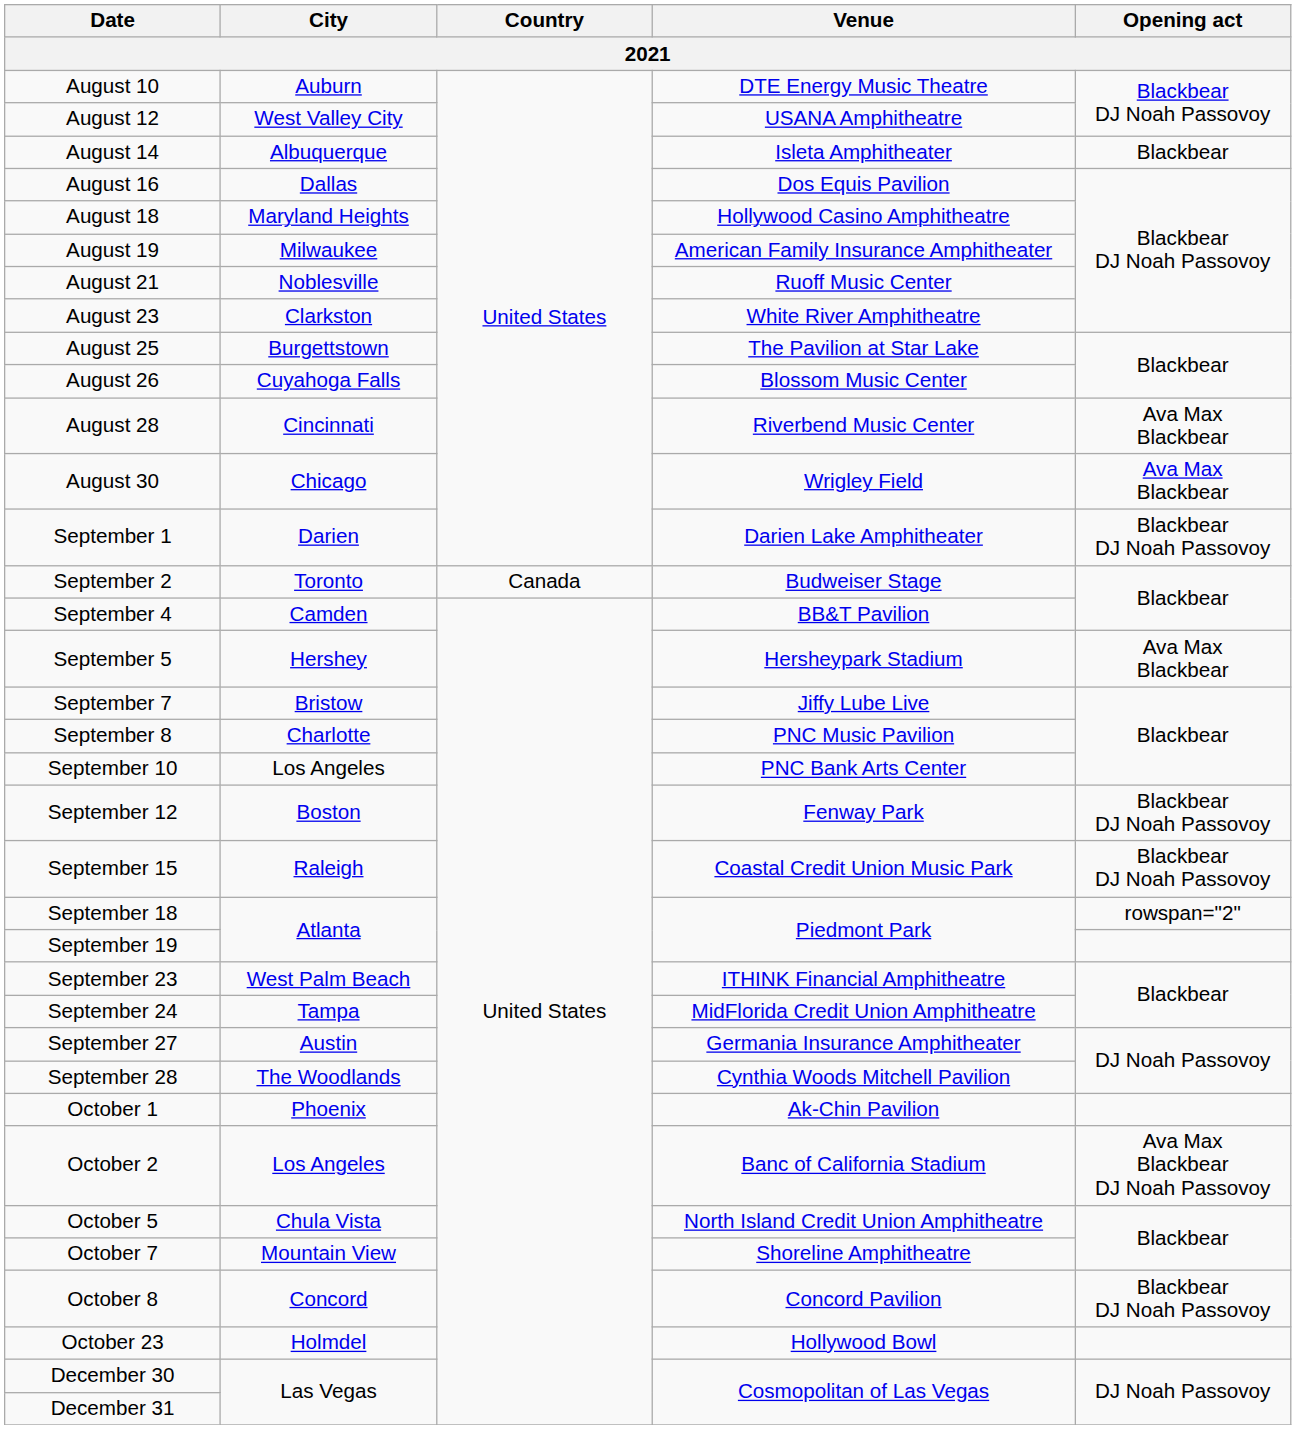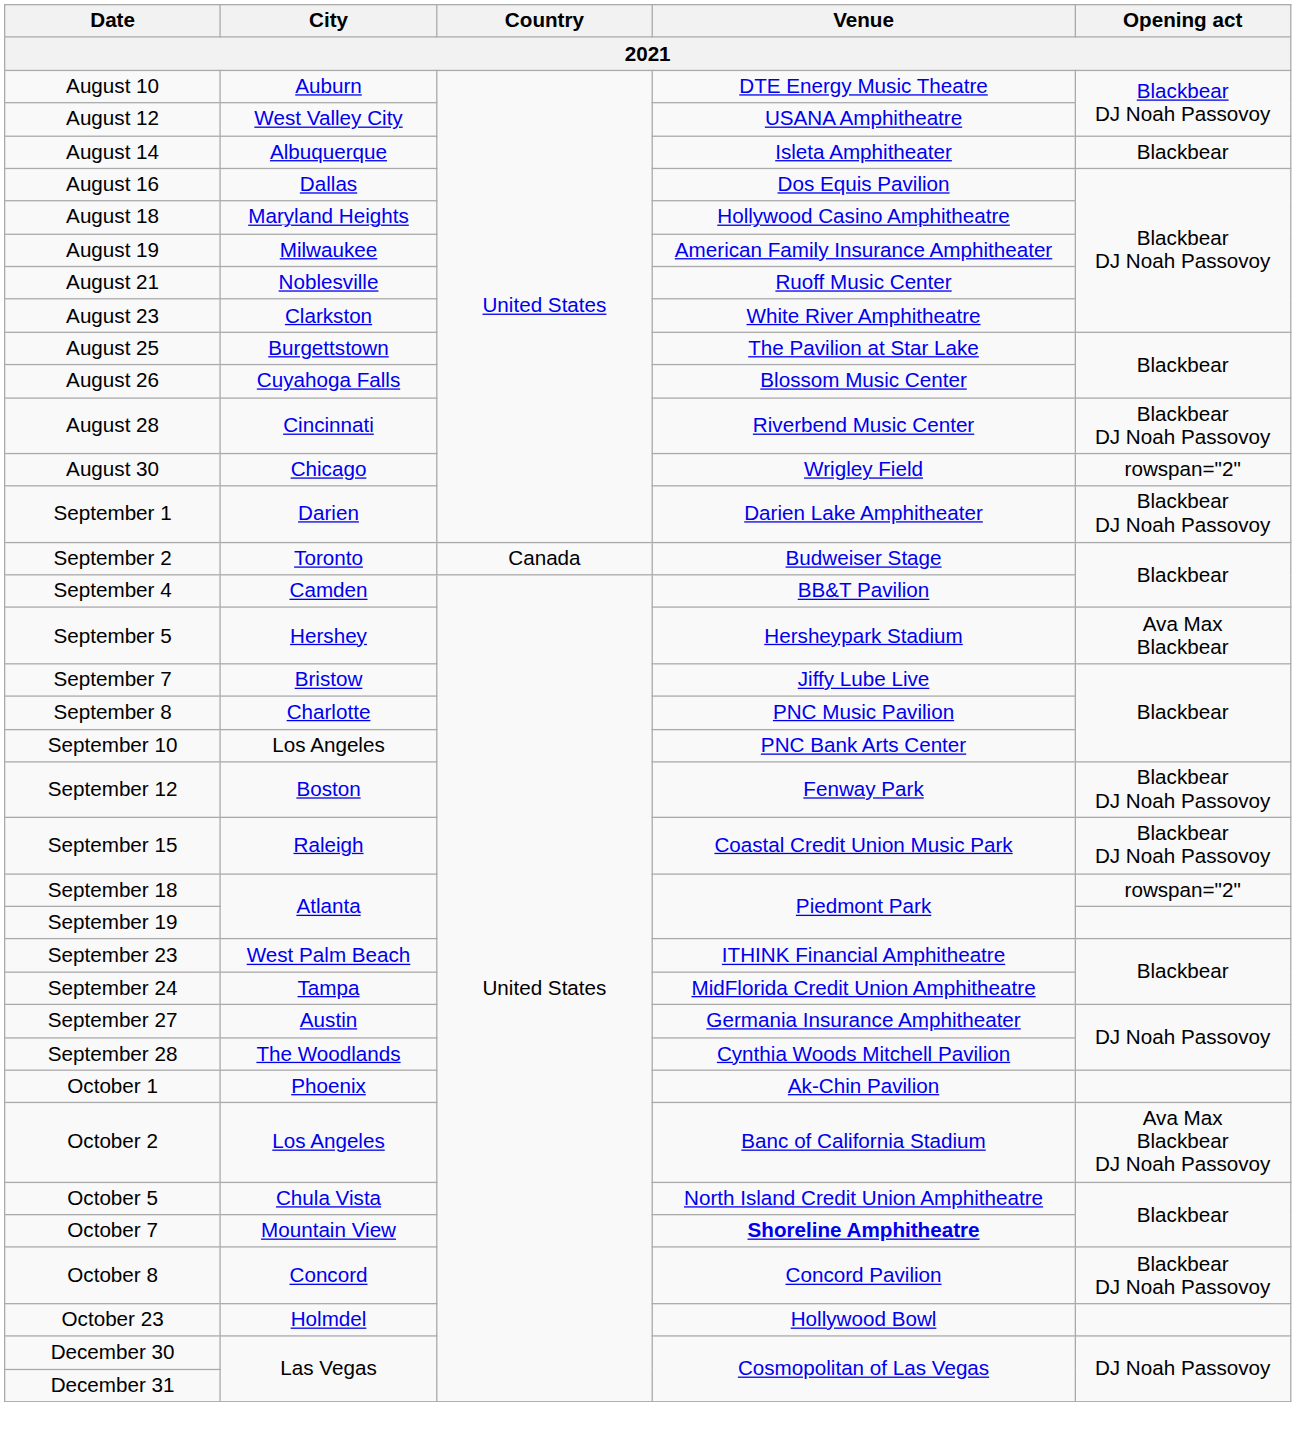August 28 | Opening act: Ava Max Blackbear -> Blackbear DJ Noah Passovoy
August 30 | Opening act: Ava Max Blackbear -> rowspan="2"
October 7 | Venue: normal -> bold
